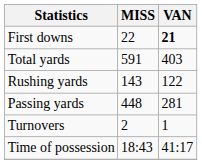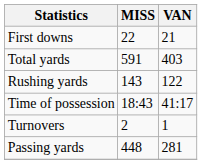First downs | VAN: bold -> normal
rows swapped: Passing yards <-> Time of possession
